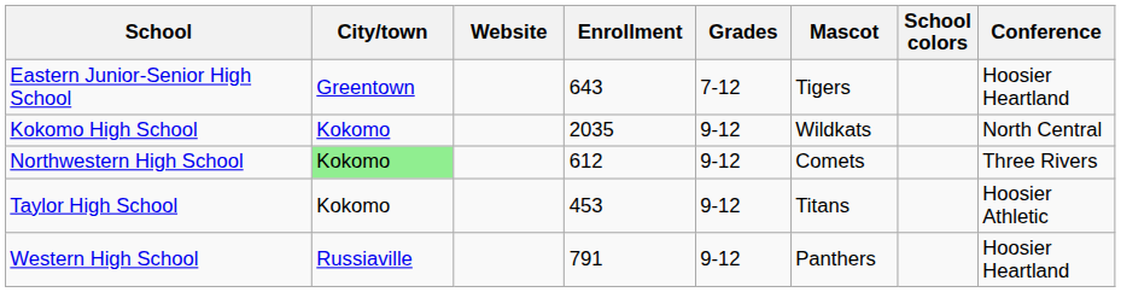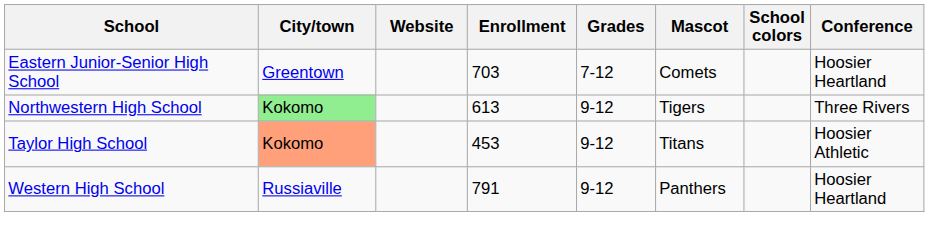Eastern Junior-Senior High School | Enrollment: 643 -> 703
Eastern Junior-Senior High School | Mascot: Tigers -> Comets
- row: Kokomo High School | Kokomo | 2035 | 9-12 | Wildkats | North Central
Northwestern High School | Enrollment: 612 -> 613
Northwestern High School | Mascot: Comets -> Tigers
Taylor High School | City/town: no background -> lightsalmon background
